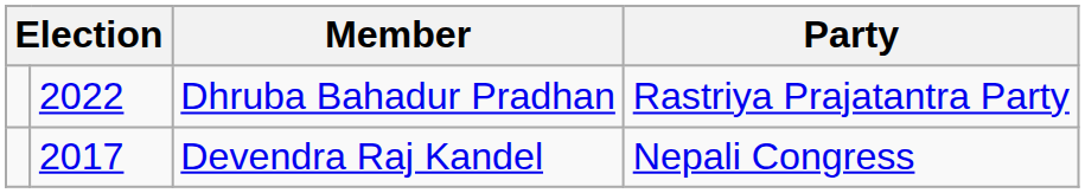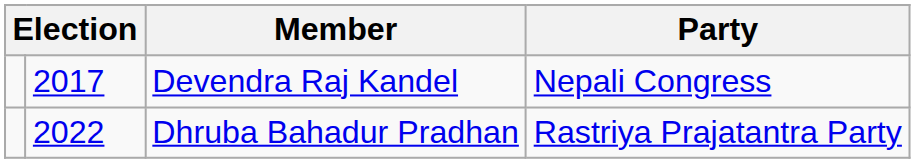rows swapped: Devendra Raj Kandel <-> Dhruba Bahadur Pradhan
